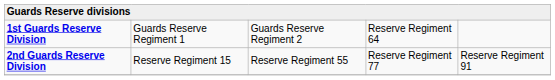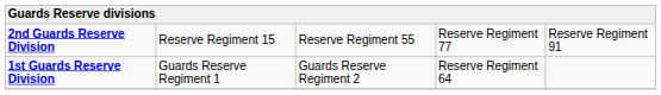rows swapped: 1st Guards Reserve Division <-> 2nd Guards Reserve Division
